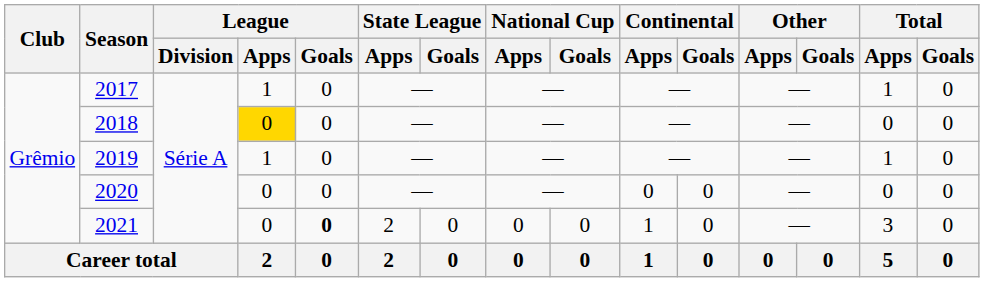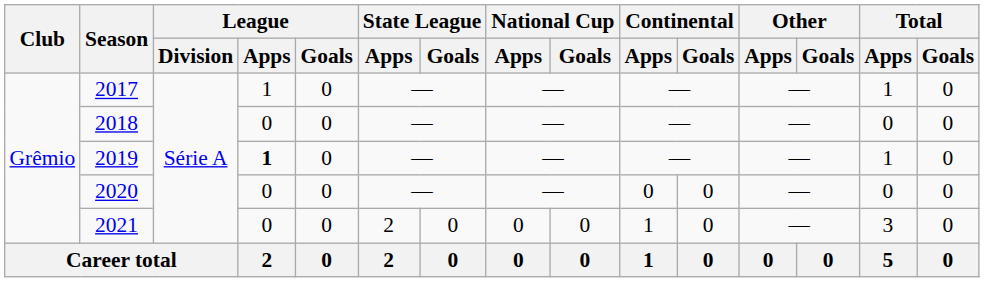2018 | League / Apps: gold background -> no background
2019 | League / Apps: normal -> bold
2021 | League / Goals: bold -> normal
